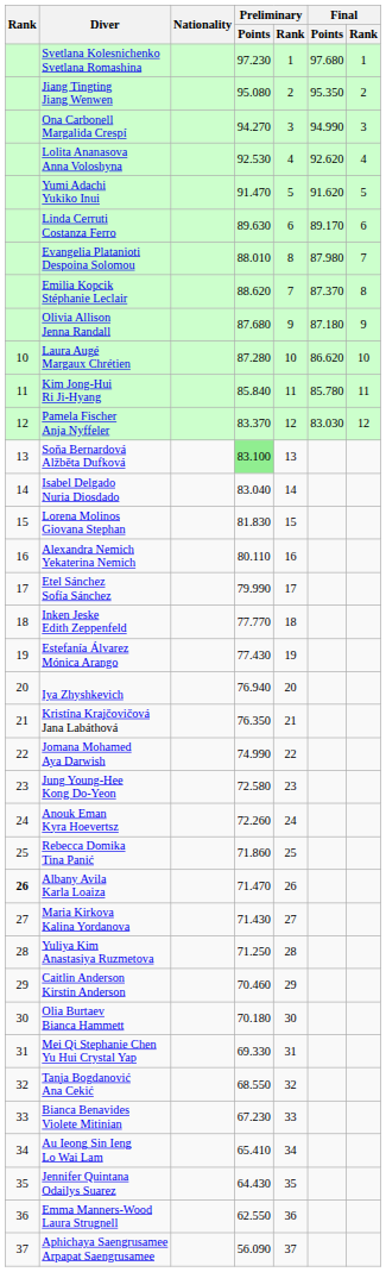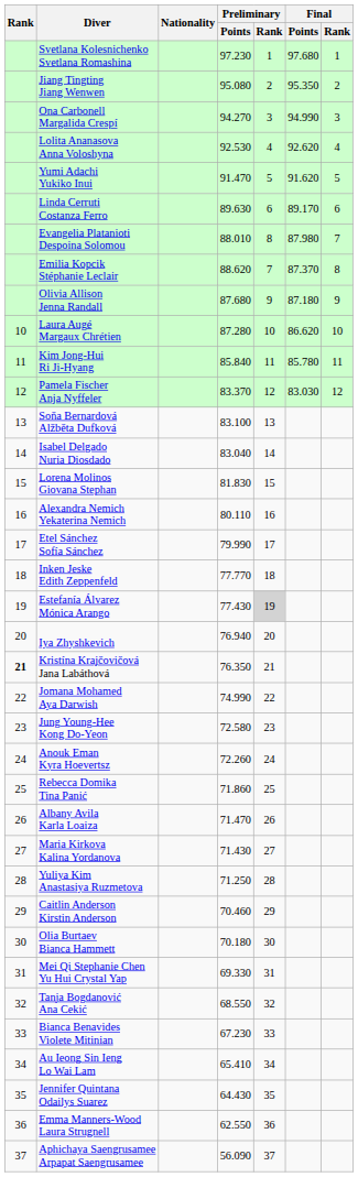Soňa Bernardová Alžběta Dufková | Preliminary / Points: lightgreen background -> no background
Estefanía Álvarez Mónica Arango | Preliminary / Rank: no background -> lightgrey background
Kristína Krajčovičová Jana Labáthová | Rank: normal -> bold
Albany Avila Karla Loaiza | Rank: bold -> normal
